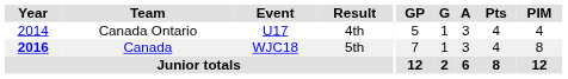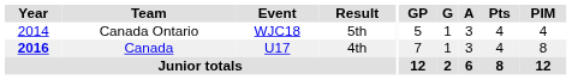Canada Ontario | Event: U17 -> WJC18
Canada Ontario | Result: 4th -> 5th
Canada | Event: WJC18 -> U17
Canada | Result: 5th -> 4th
